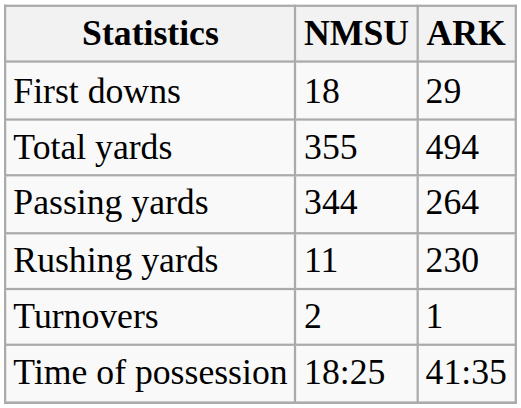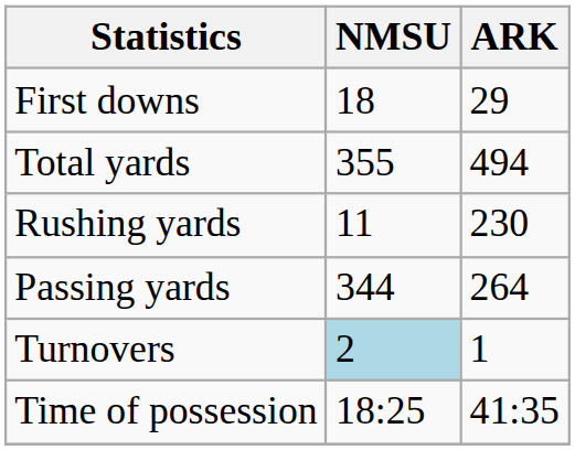rows swapped: Rushing yards <-> Passing yards
Turnovers | NMSU: no background -> lightblue background
